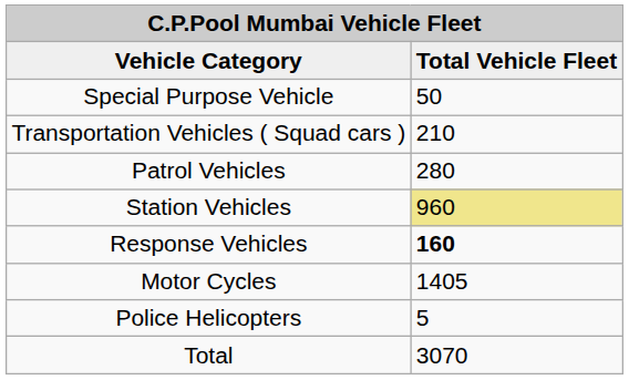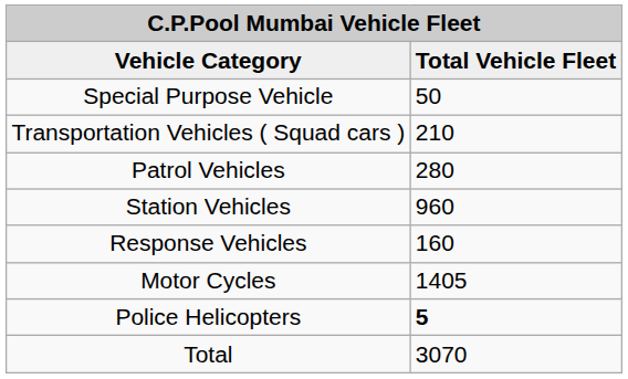Station Vehicles | column 2: khaki background -> no background
Response Vehicles | column 2: bold -> normal
Police Helicopters | column 2: normal -> bold
